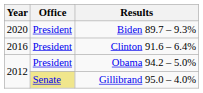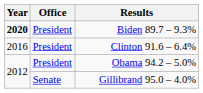Biden 89.7 – 9.3% | Year: normal -> bold
Gillibrand 95.0 – 4.0% | Office: khaki background -> no background
